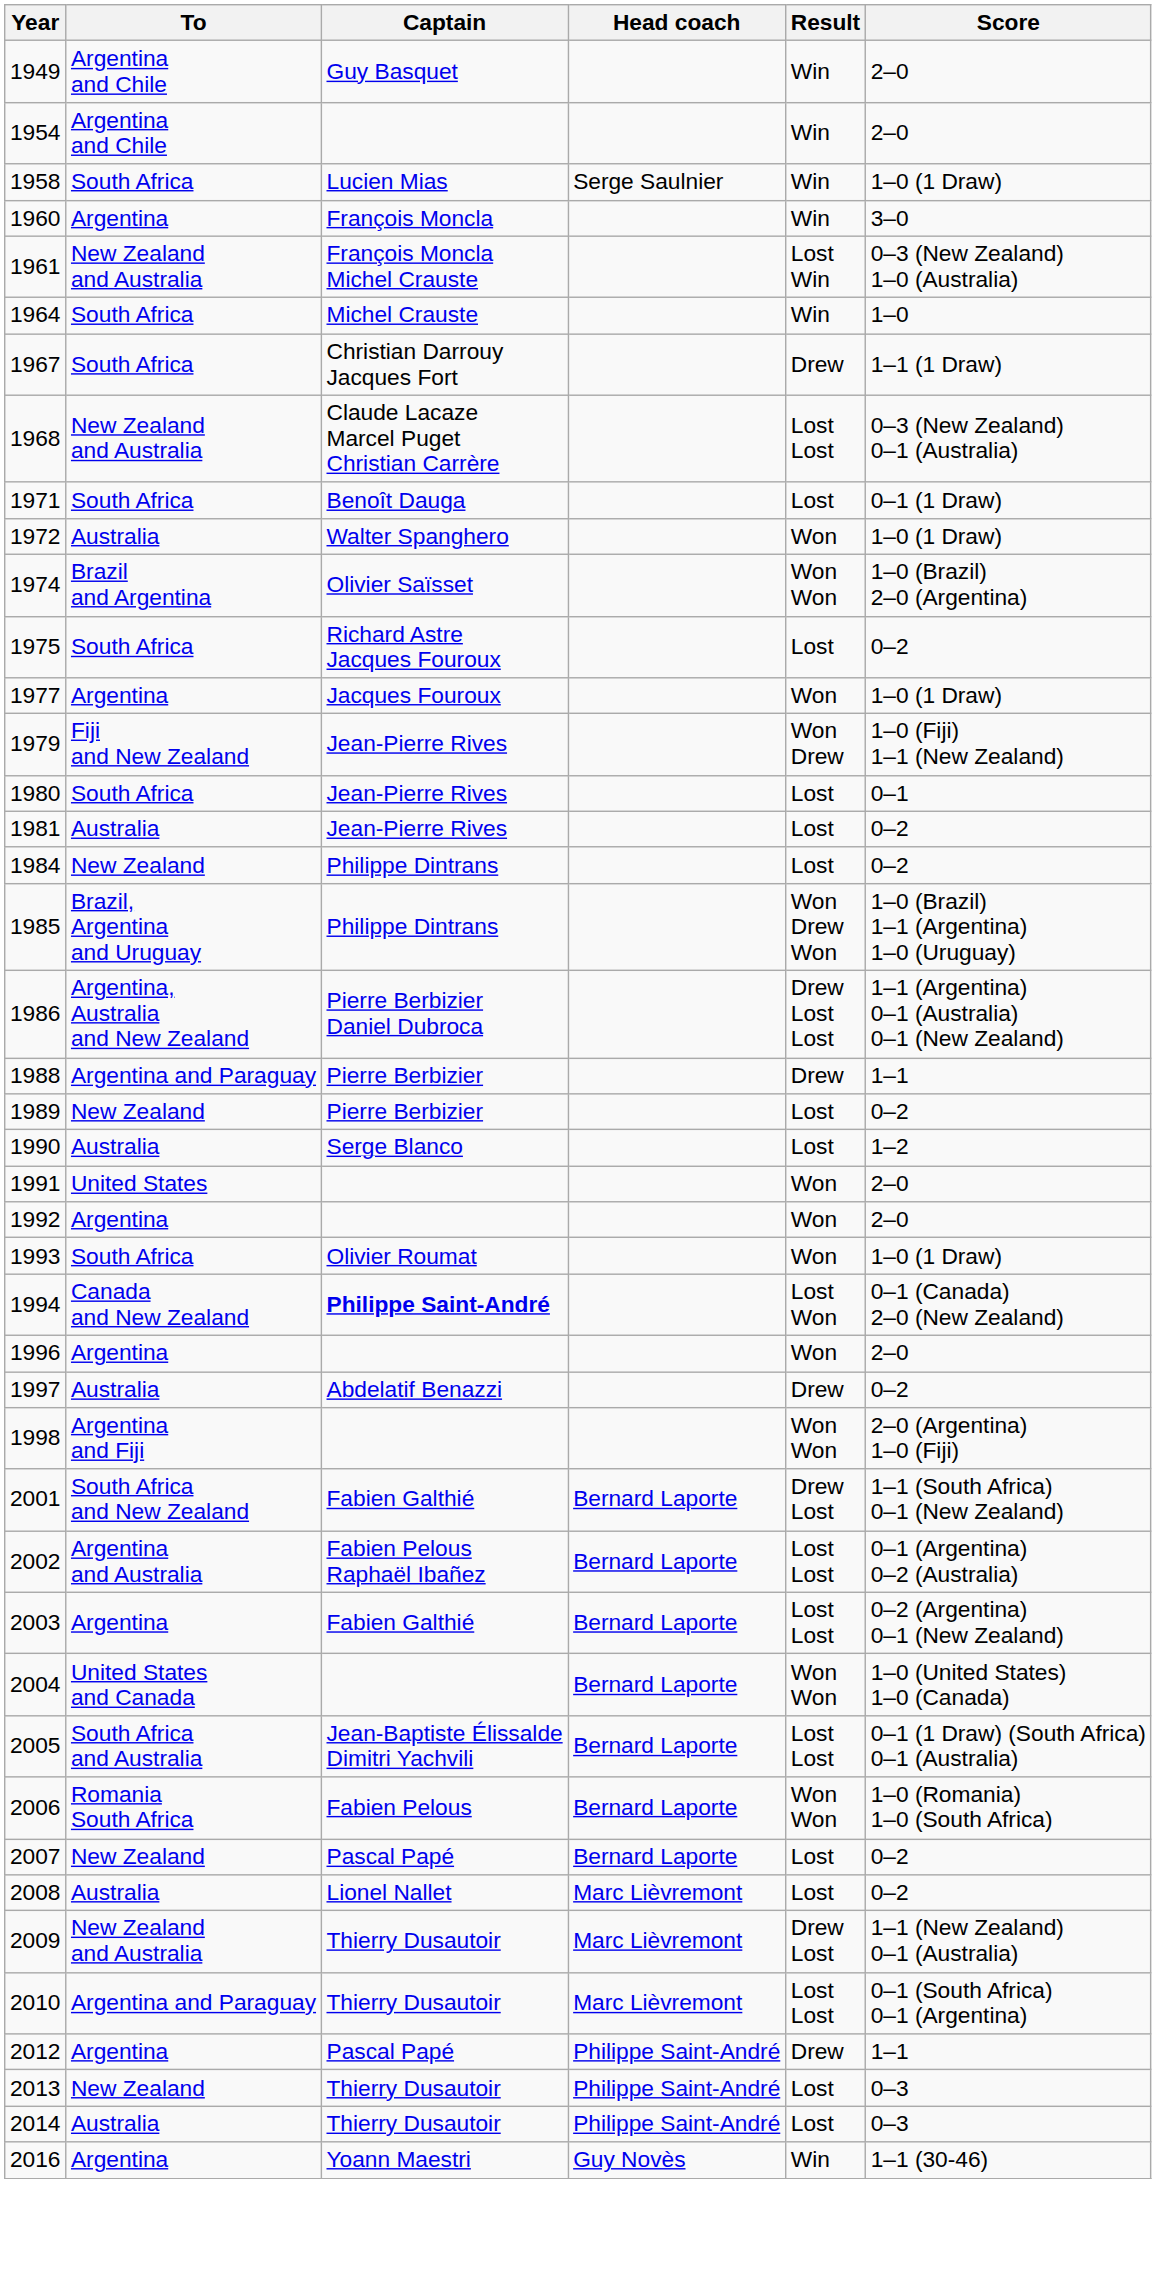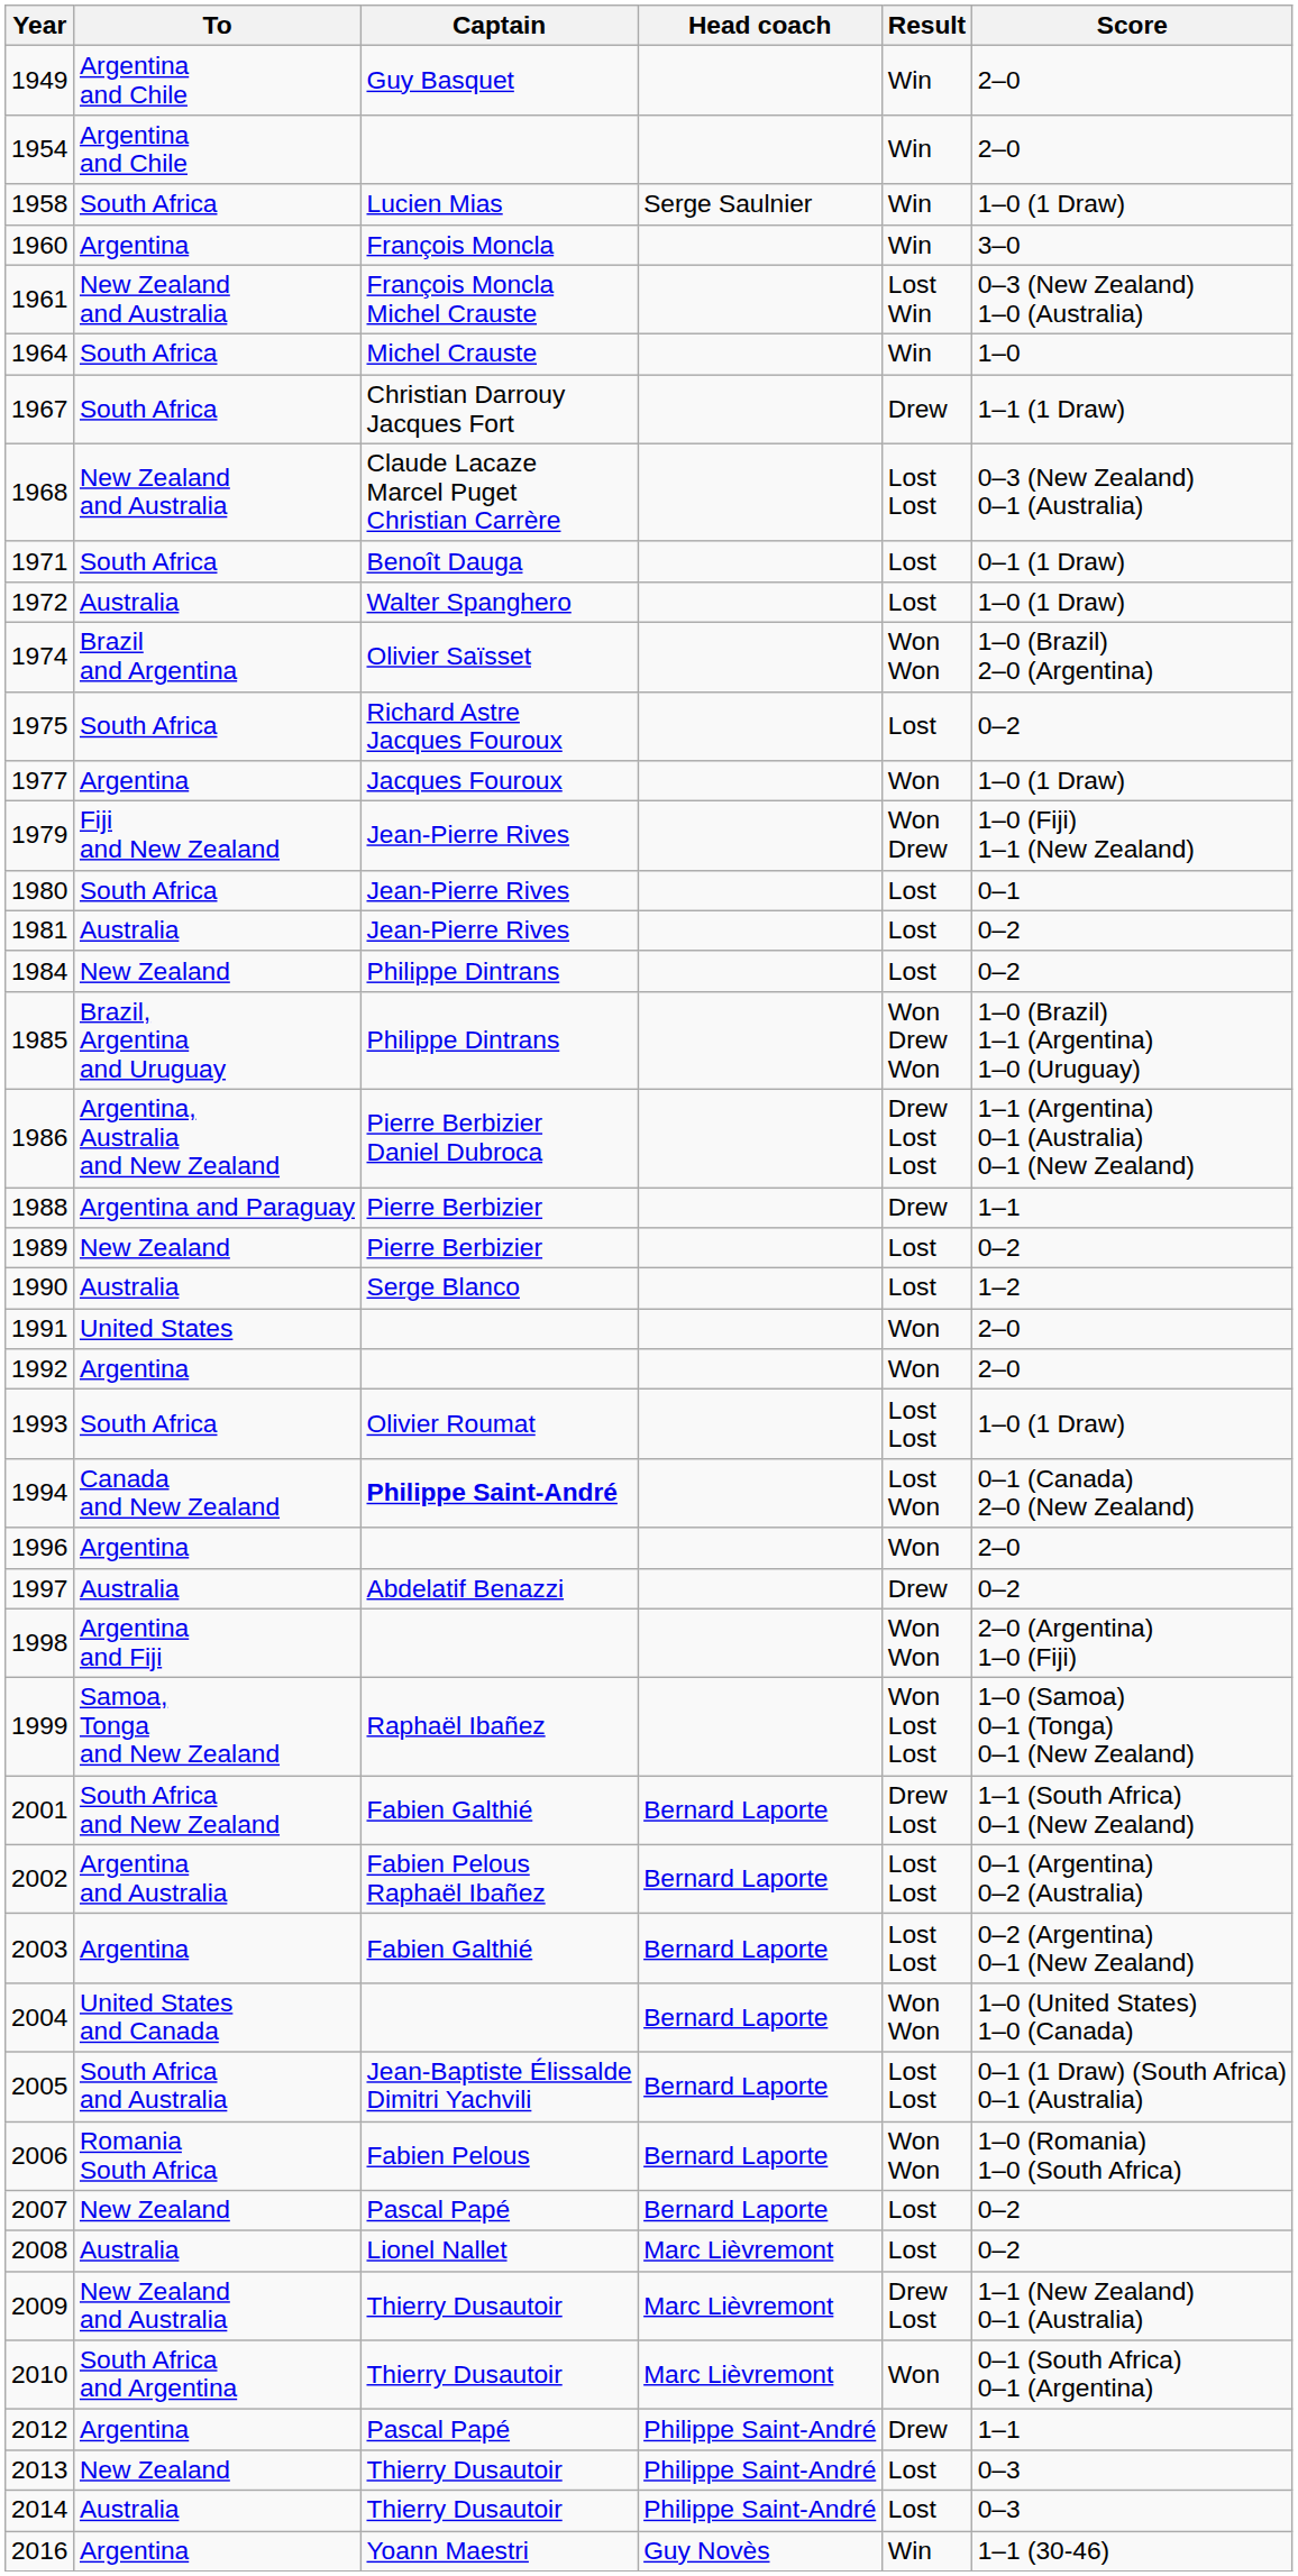1972 | Result: Won -> Lost
1993 | Result: Won -> Lost Lost
+ row: 1999 | Samoa, Tonga and New Zealand | Raphaël Ibañez | Won Lost Lost | 1–0 (Samoa) 0–1 (Tonga) 0–1 (New Zealand)
2010 | To: Argentina and Paraguay -> South Africa and Argentina
2010 | Result: Lost Lost -> Won
